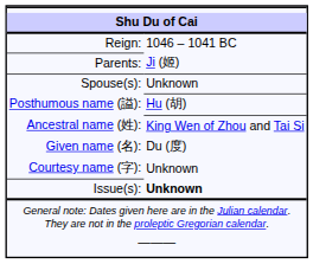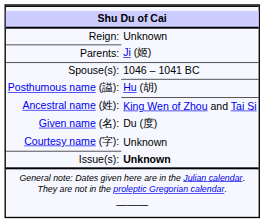row 2 | column 2: 1046 – 1041 BC -> Unknown
row 4 | column 2: Unknown -> 1046 – 1041 BC
